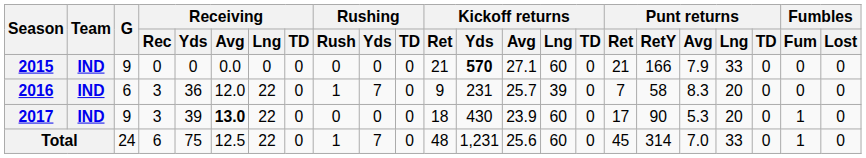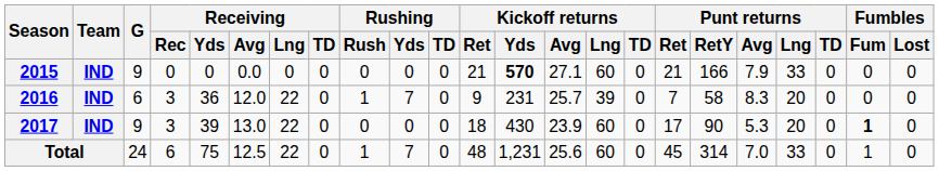2017 | Receiving / Avg: bold -> normal
2017 | Fumbles / Fum: normal -> bold
